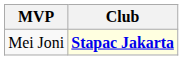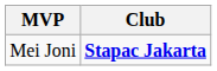Mei Joni | Club: lightyellow background -> no background
